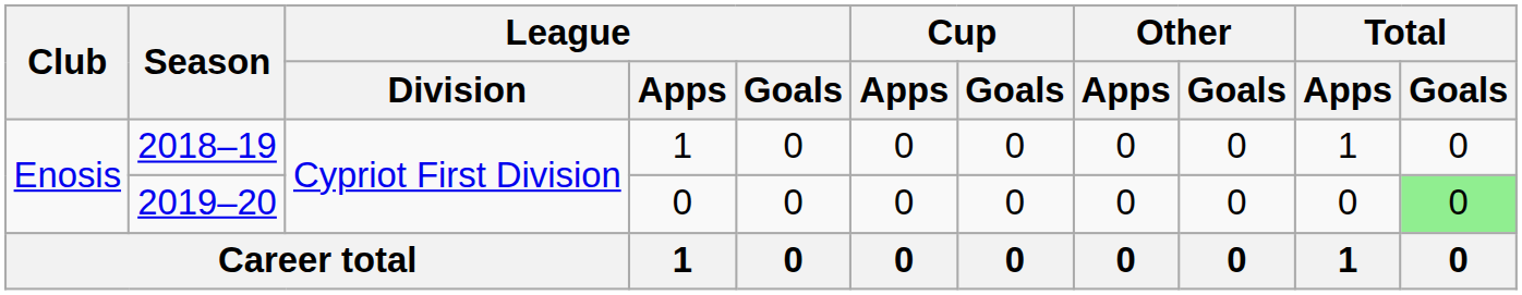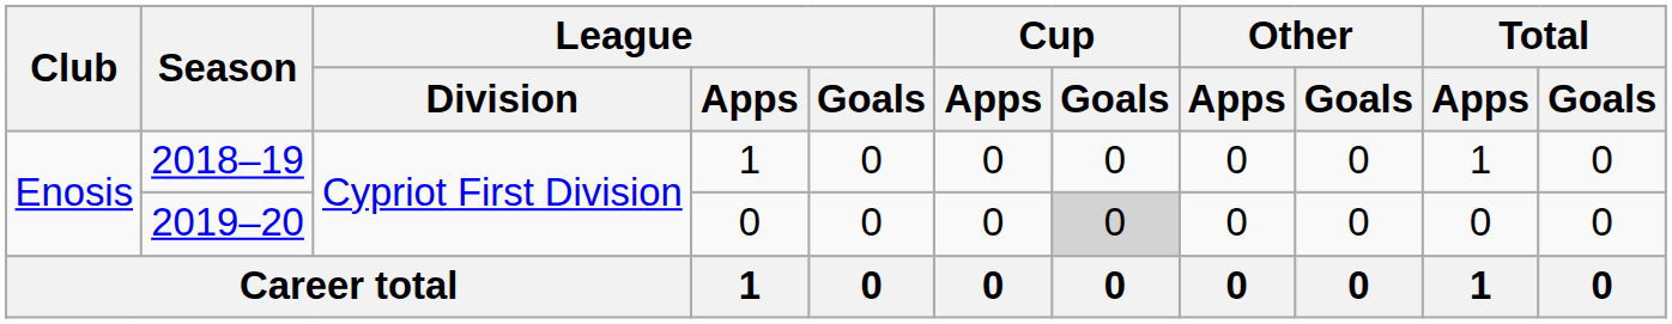2019–20 | Cup / Goals: no background -> lightgrey background
2019–20 | Total / Goals: lightgreen background -> no background
